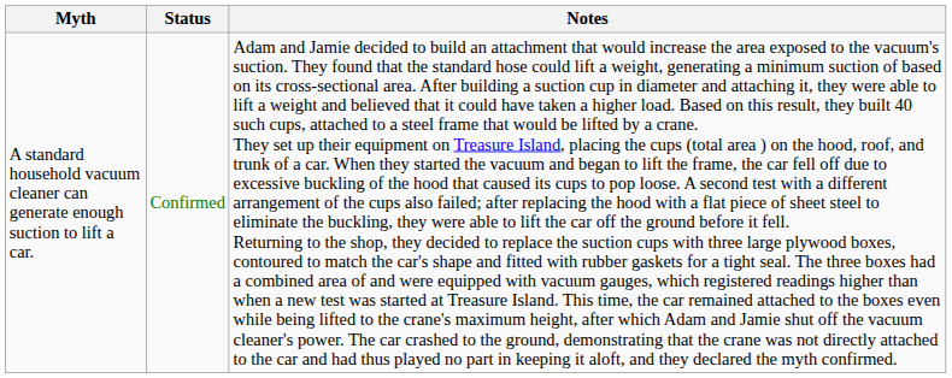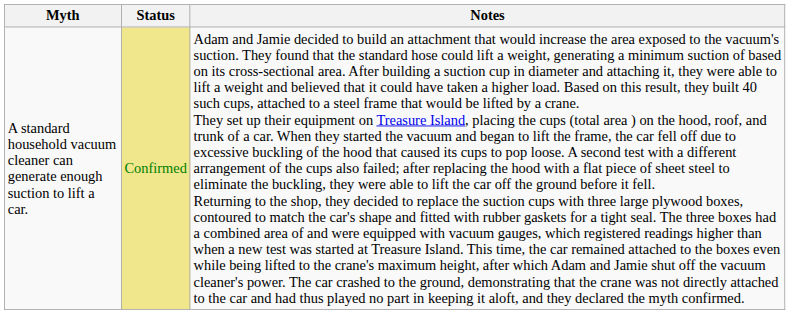row 2 | Status: no background -> khaki background
